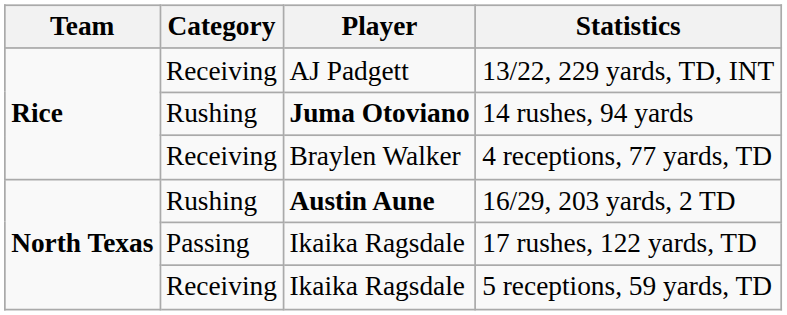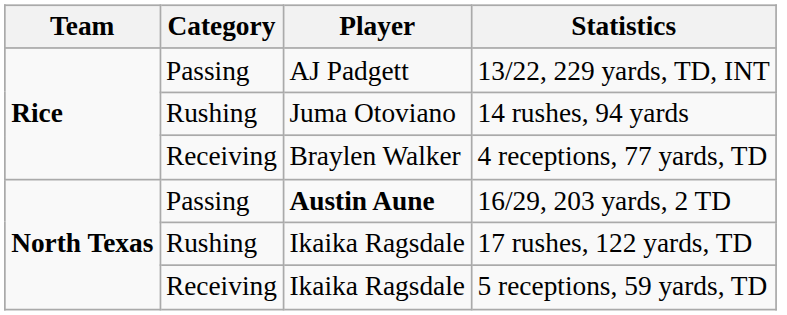13/22, 229 yards, TD, INT | Category: Receiving -> Passing
14 rushes, 94 yards | Player: bold -> normal
16/29, 203 yards, 2 TD | Category: Rushing -> Passing
17 rushes, 122 yards, TD | Category: Passing -> Rushing
